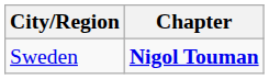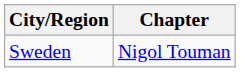Sweden | Chapter: bold -> normal
